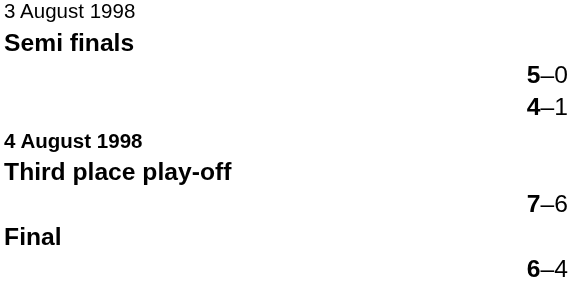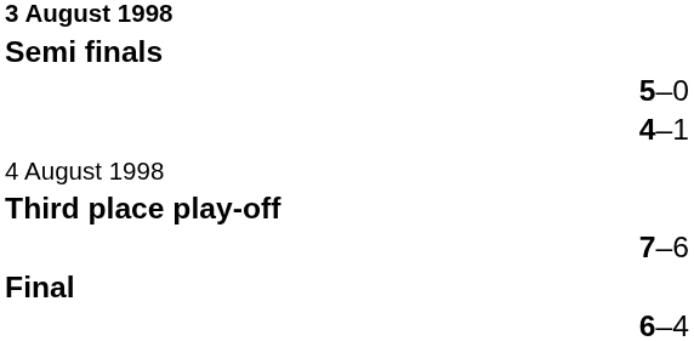3 August 1998 | column 1: normal -> bold
4 August 1998 | column 1: bold -> normal
